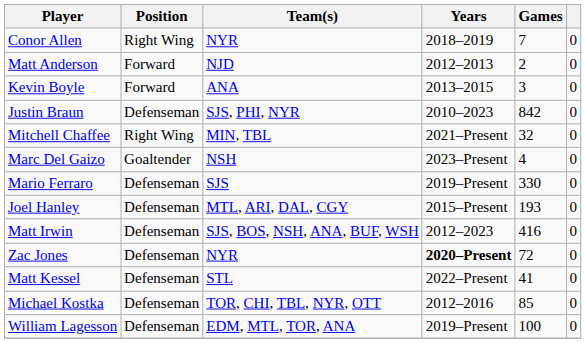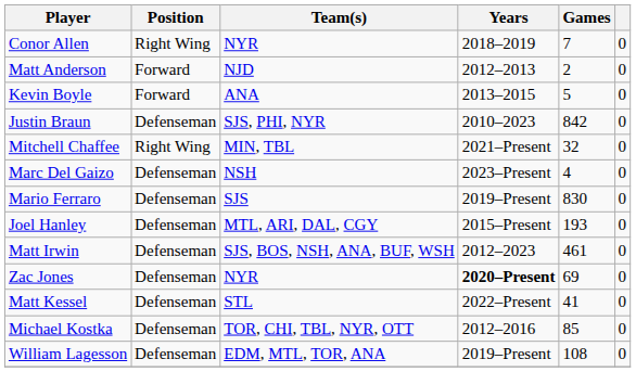Kevin Boyle | Games: 3 -> 5
Marc Del Gaizo | Position: Goaltender -> Defenseman
Mario Ferraro | Games: 330 -> 830
Matt Irwin | Games: 416 -> 461
Zac Jones | Games: 72 -> 69
William Lagesson | Games: 100 -> 108
